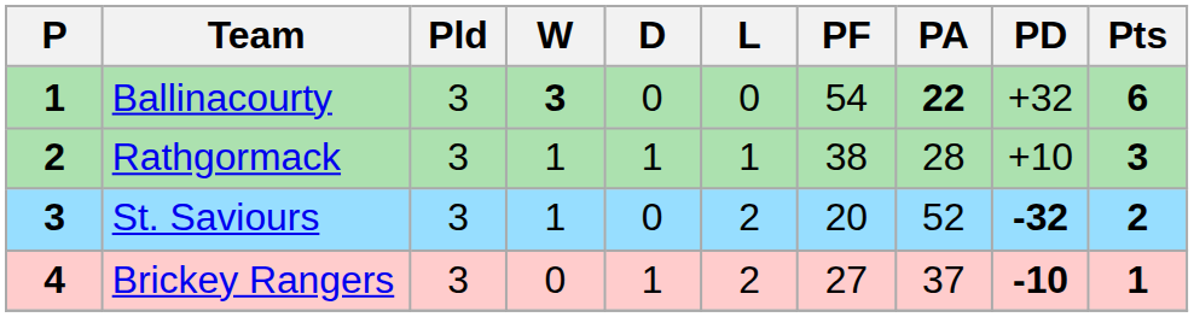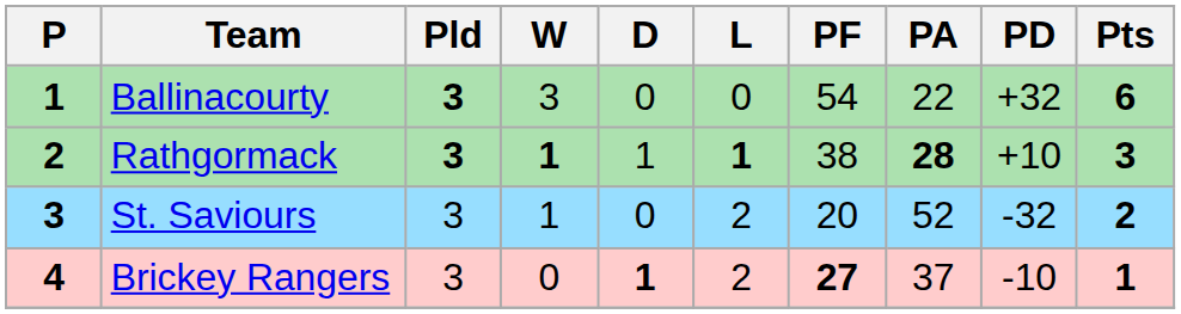Ballinacourty | Pld: normal -> bold
Ballinacourty | W: bold -> normal
Ballinacourty | PA: bold -> normal
Rathgormack | Pld: normal -> bold
Rathgormack | W: normal -> bold
Rathgormack | L: normal -> bold
Rathgormack | PA: normal -> bold
St. Saviours | PD: bold -> normal
Brickey Rangers | D: normal -> bold
Brickey Rangers | PF: normal -> bold
Brickey Rangers | PD: bold -> normal
